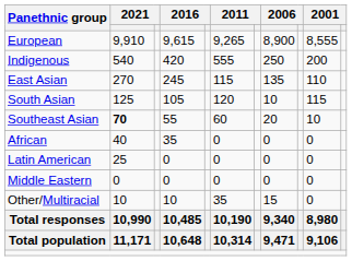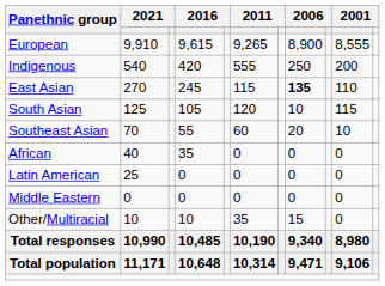East Asian | column 8: normal -> bold
Southeast Asian | column 2: bold -> normal
